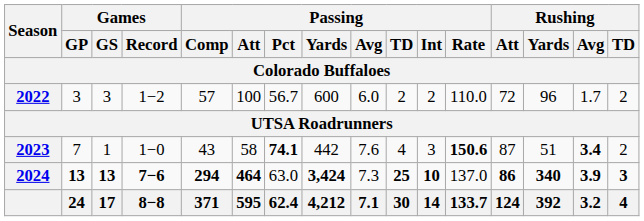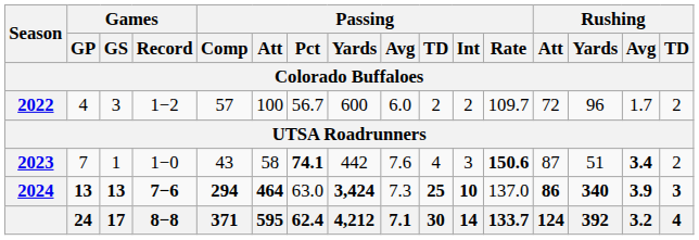2022 | Games / GP / Colorado Buffaloes: 3 -> 4
2022 | Passing / Rate / Colorado Buffaloes: 110.0 -> 109.7
